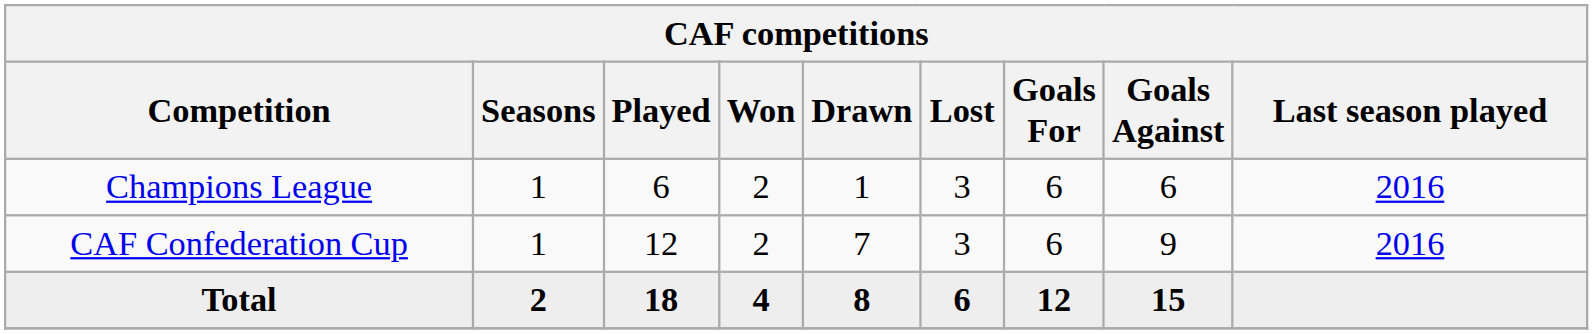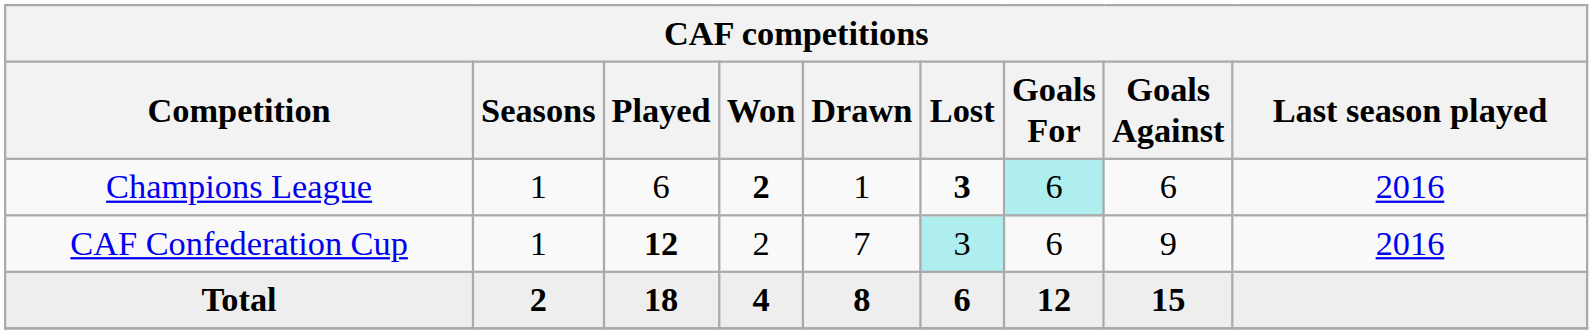Champions League | Won: normal -> bold
Champions League | Lost: normal -> bold
Champions League | Goals For: no background -> paleturquoise background
CAF Confederation Cup | Played: normal -> bold
CAF Confederation Cup | Lost: no background -> paleturquoise background
